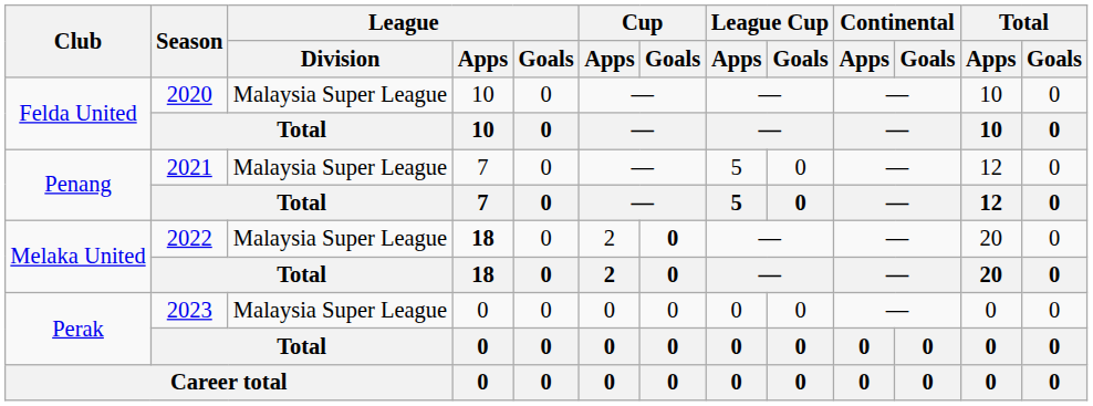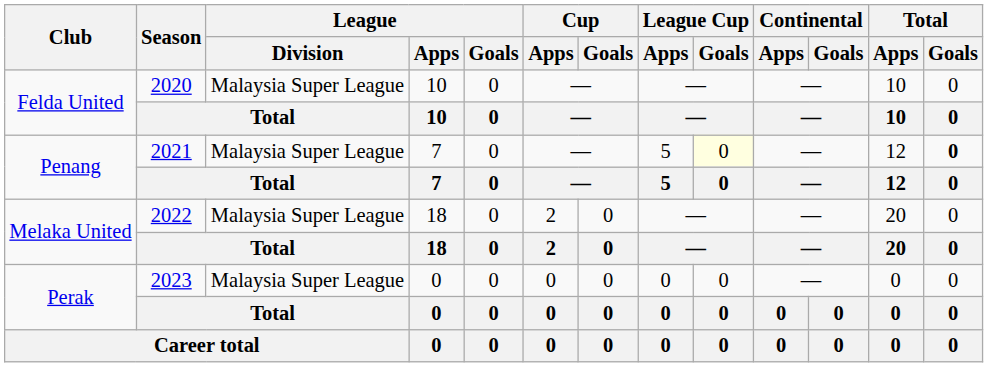Penang / 2021 | League Cup / Goals: no background -> lightyellow background
Penang / 2021 | Total / Goals: normal -> bold
Melaka United / 2022 | League / Apps: bold -> normal
Melaka United / 2022 | Cup / Goals: bold -> normal
